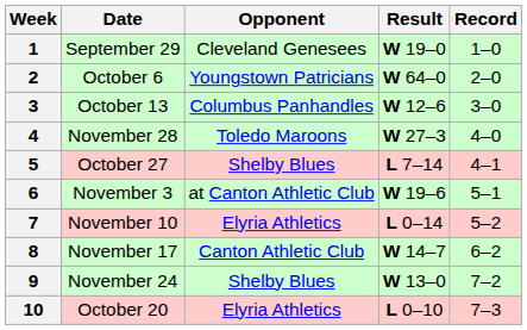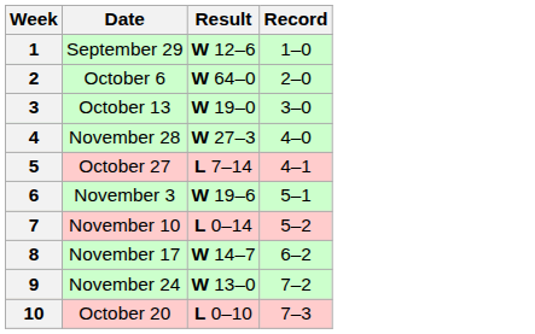- column: Opponent | Cleveland Genesees | Youngstown Patricians | Columbus Panhandles | Toledo Maroons | Shelby Blues | at Canton Athletic Club | Elyria Athletics | Canton Athletic Club | Shelby Blues | Elyria Athletics
1 | Result: W 19–0 -> W 12–6
3 | Result: W 12–6 -> W 19–0
